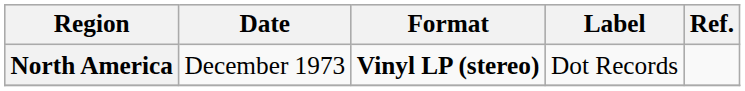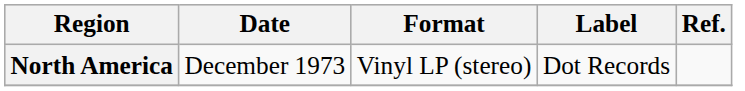North America | Format: bold -> normal
